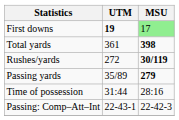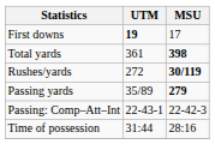First downs | MSU: lightgreen background -> no background
rows swapped: Passing: Comp–Att–Int <-> Time of possession
